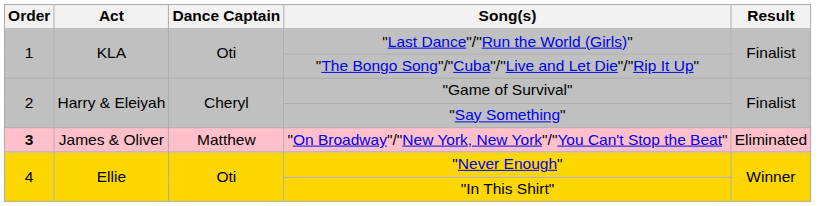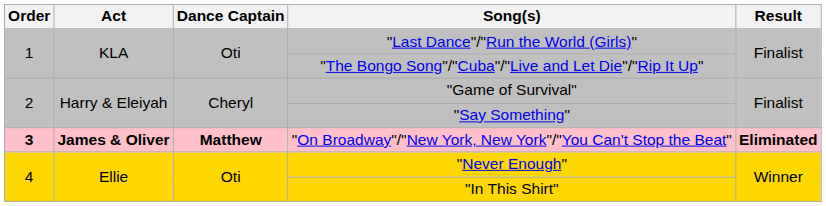"On Broadway"/"New York, New York"/"You Can't Stop the Beat" | Act: normal -> bold
"On Broadway"/"New York, New York"/"You Can't Stop the Beat" | Dance Captain: normal -> bold
"On Broadway"/"New York, New York"/"You Can't Stop the Beat" | Result: normal -> bold
